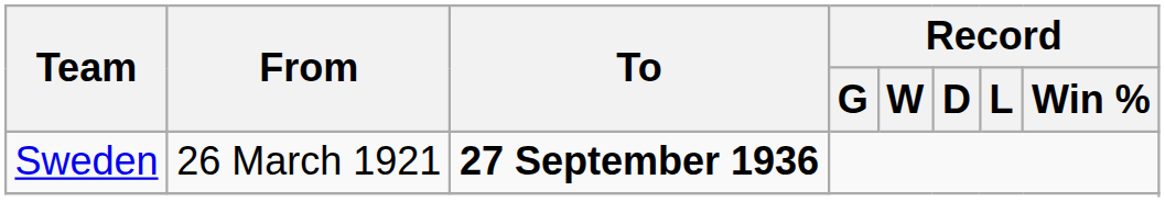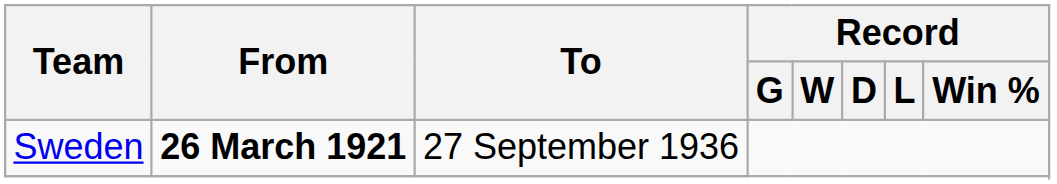Sweden | From: normal -> bold
Sweden | To: bold -> normal
